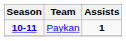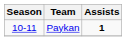Paykan | Season: bold -> normal
